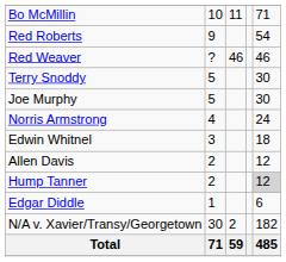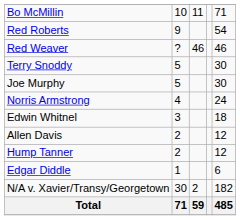Hump Tanner | column 5: lightgrey background -> no background
